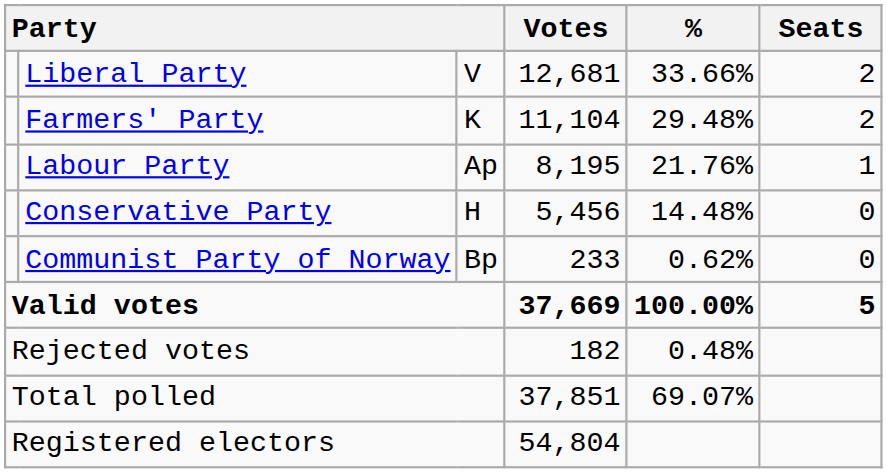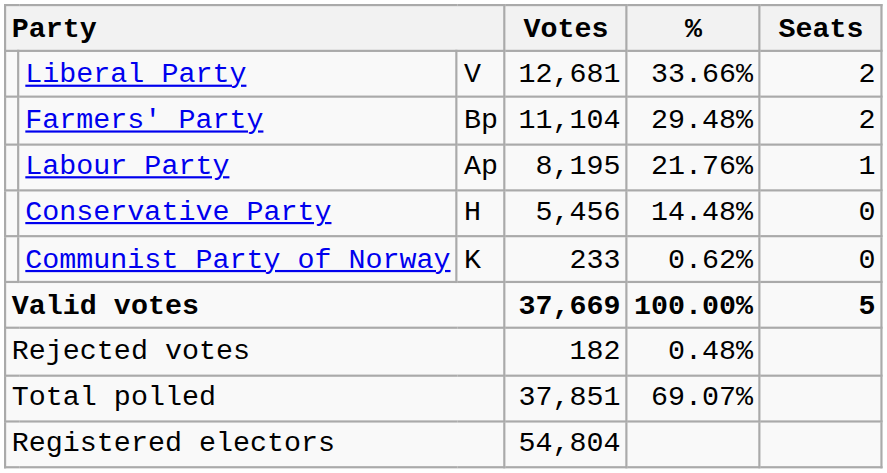Farmers' Party | column 3: K -> Bp
Communist Party of Norway | column 3: Bp -> K
